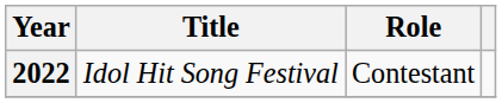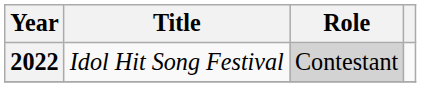2022 | Role: no background -> lightgrey background
